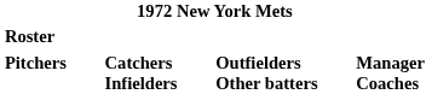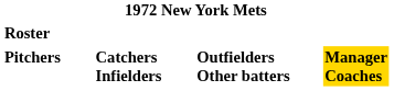Pitchers | column 4: no background -> gold background
